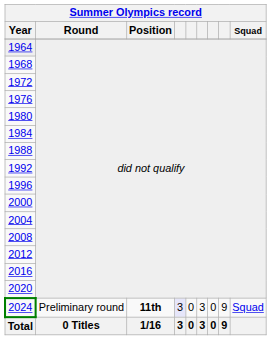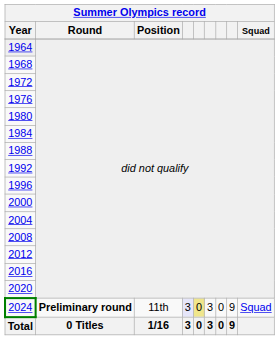2024 | Summer Olympics record / Round: normal -> bold
2024 | Summer Olympics record / Position: bold -> normal
2024 | column 5: no background -> khaki background
